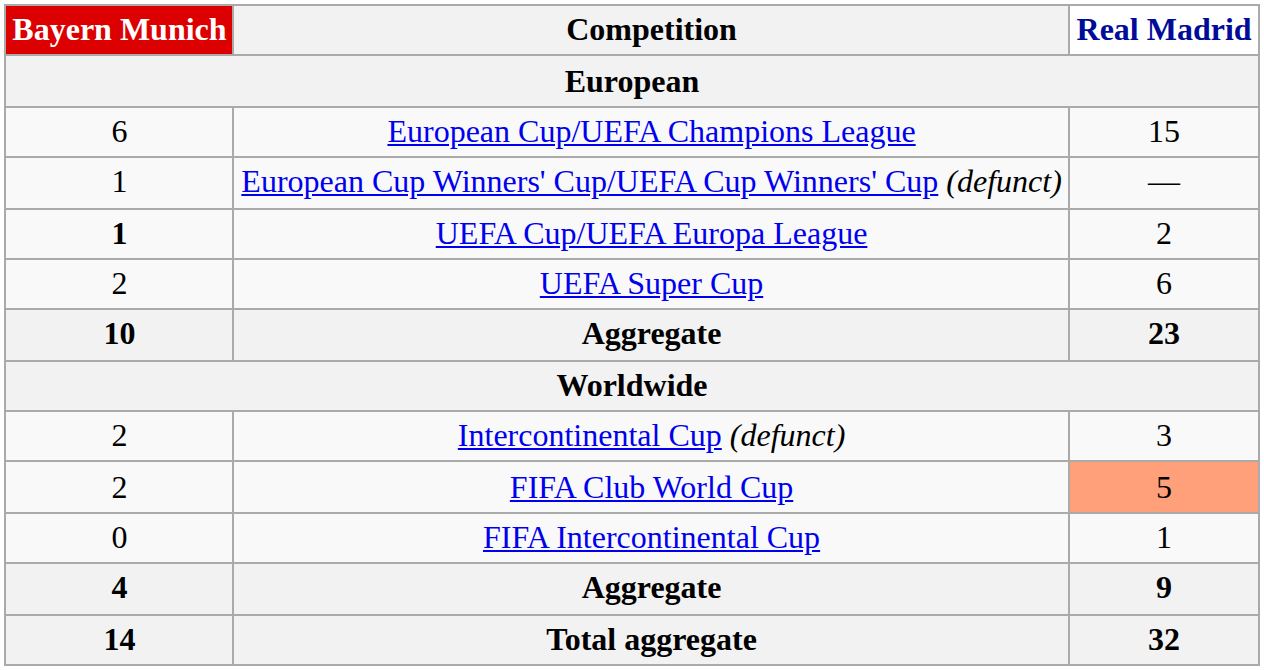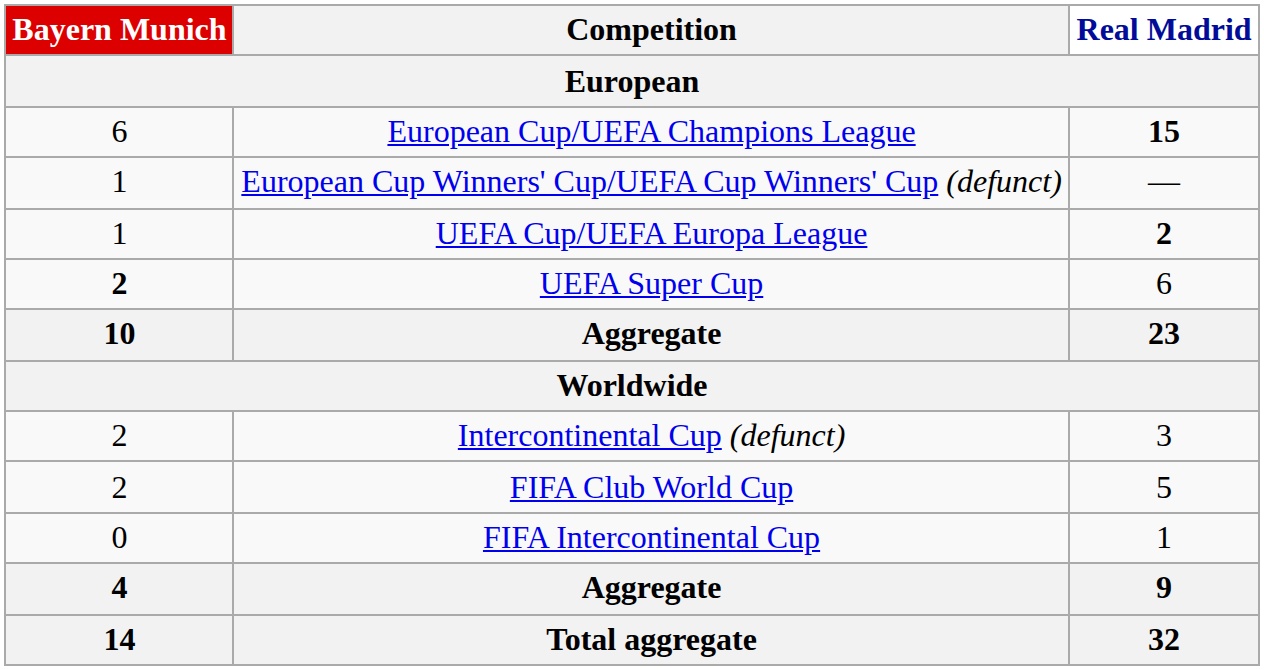European Cup/UEFA Champions League | Real Madrid: normal -> bold
UEFA Cup/UEFA Europa League | Bayern Munich: bold -> normal
UEFA Cup/UEFA Europa League | Real Madrid: normal -> bold
UEFA Super Cup | Bayern Munich: normal -> bold
FIFA Club World Cup | Real Madrid: lightsalmon background -> no background
